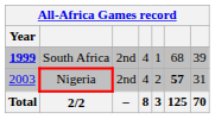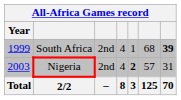South Africa | Year: bold -> normal
South Africa | column 7: normal -> bold
Nigeria | column 5: normal -> bold
Nigeria | column 6: bold -> normal
